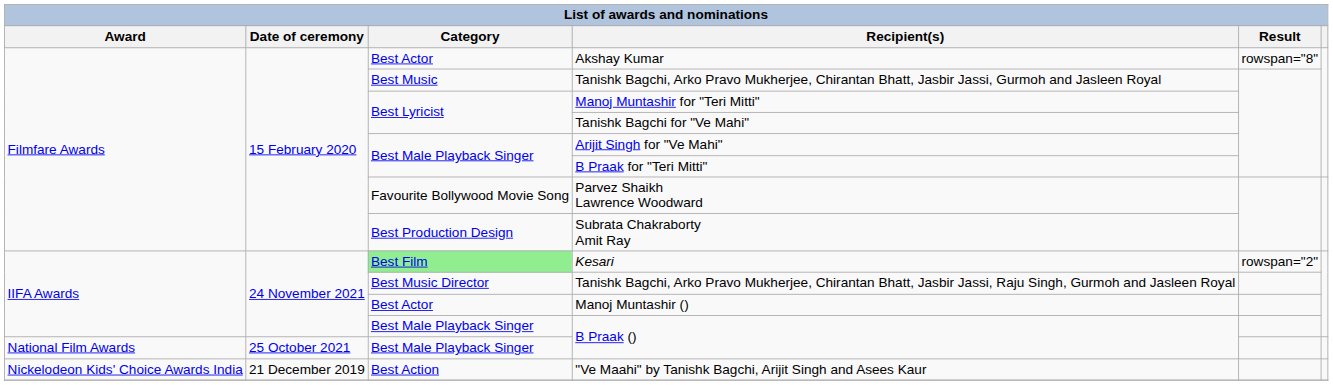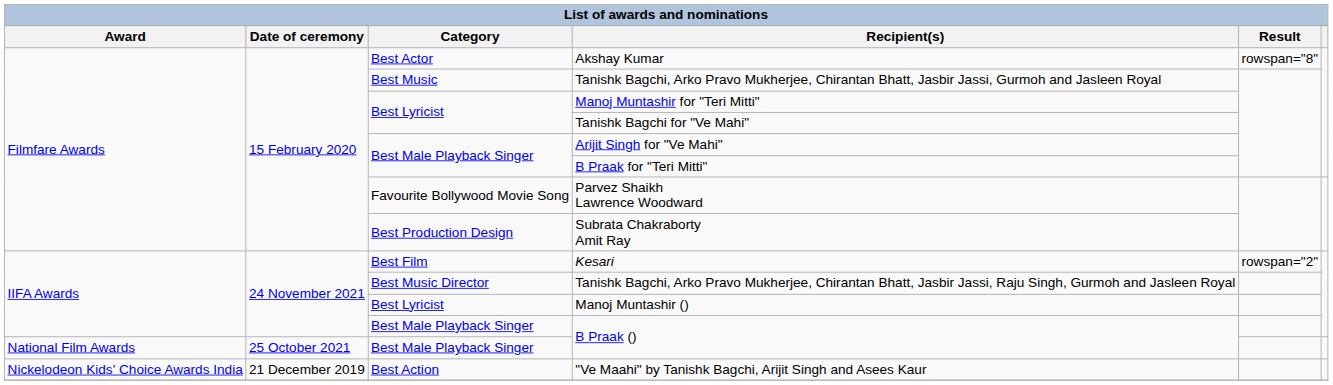Kesari | Category: lightgreen background -> no background
Manoj Muntashir () | Category: Best Actor -> Best Lyricist
